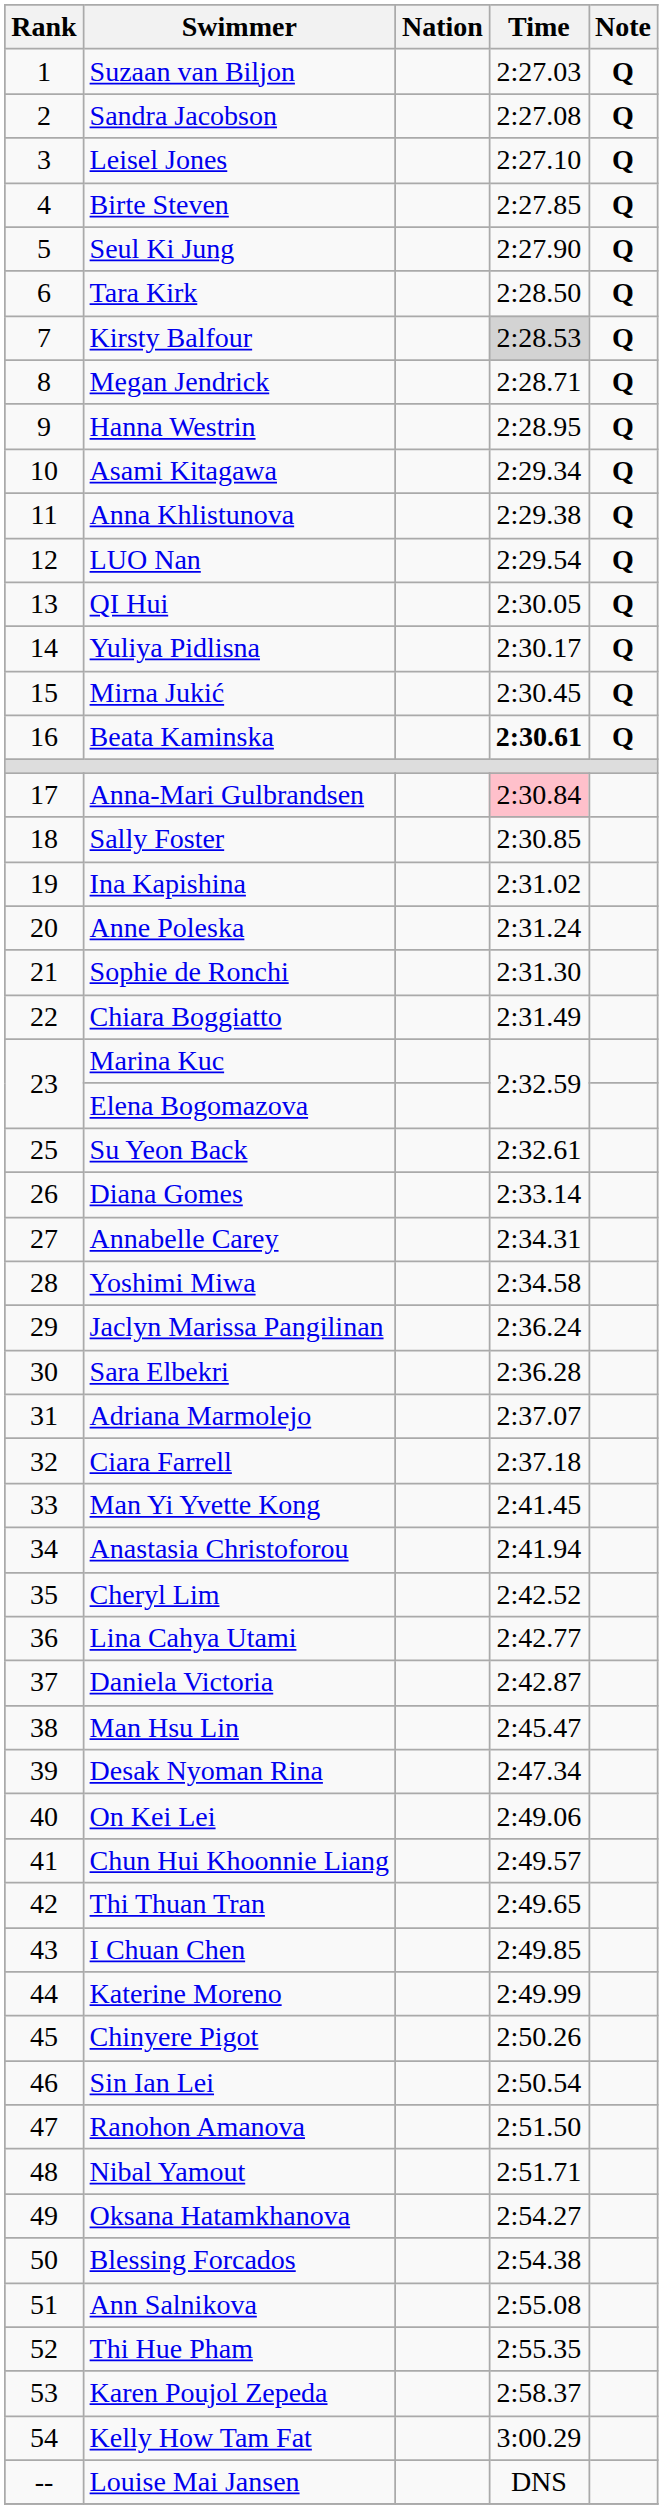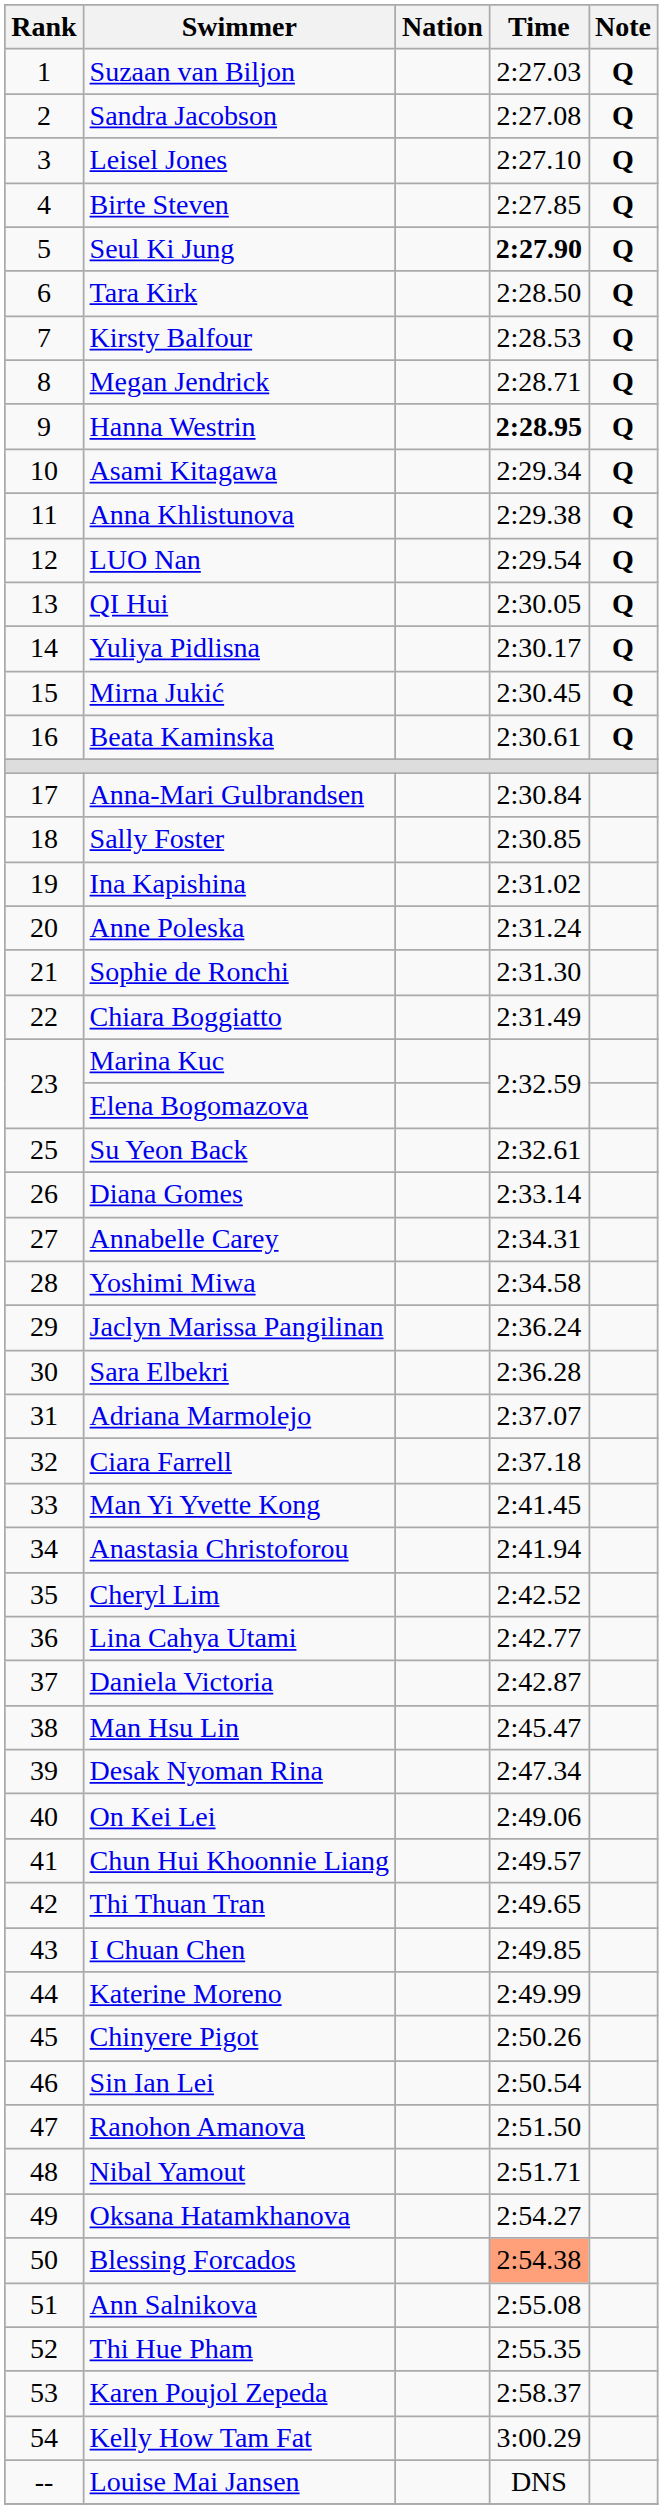Seul Ki Jung | Time: normal -> bold
Kirsty Balfour | Time: lightgrey background -> no background
Hanna Westrin | Time: normal -> bold
Beata Kaminska | Time: bold -> normal
Anna-Mari Gulbrandsen | Time: pink background -> no background
Blessing Forcados | Time: no background -> lightsalmon background
